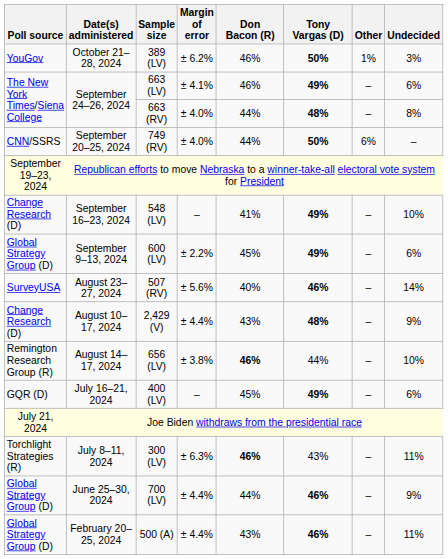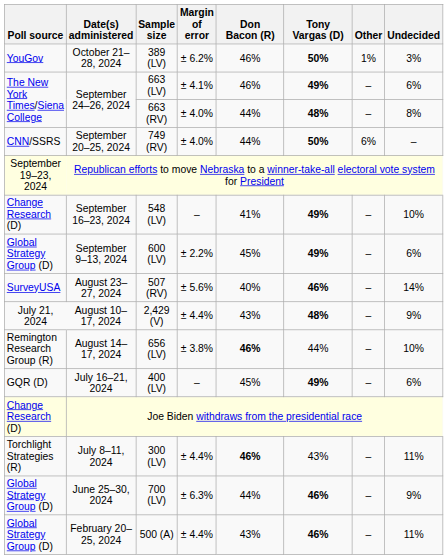2,429 (V) | Poll source: Change Research (D) -> July 21, 2024
Joe Biden withdraws from the presidential race | Poll source: July 21, 2024 -> Change Research (D)
300 (LV) | Margin of error: ± 6.3% -> ± 4.4%
700 (LV) | Margin of error: ± 4.4% -> ± 6.3%
